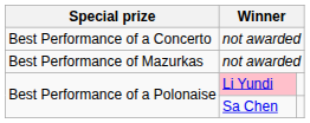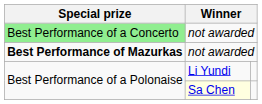Best Performance of a Concerto | Special prize: no background -> lightgreen background
Best Performance of Mazurkas | Special prize: normal -> bold
Best Performance of a Polonaise / Li Yundi | column 2: pink background -> no background
Best Performance of a Polonaise / Sa Chen | column 2: no background -> lightyellow background
